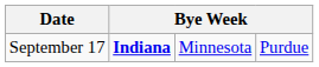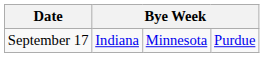September 17 | column 2: bold -> normal
